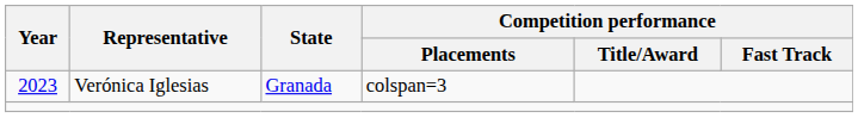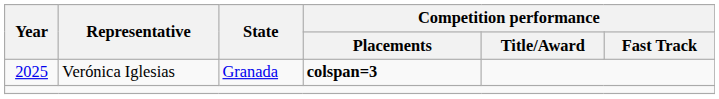Verónica Iglesias | Year: 2023 -> 2025
Verónica Iglesias | Competition performance / Placements: normal -> bold
